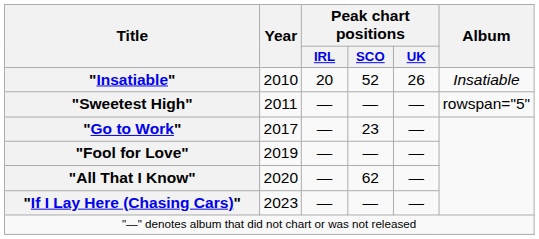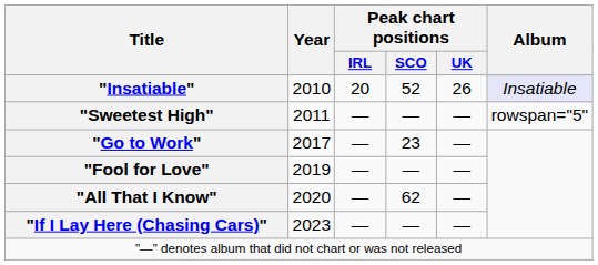"Insatiable" | Album: no background -> lavender background
